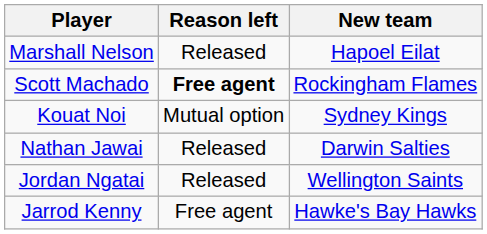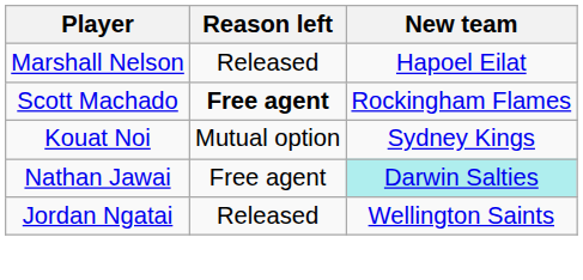Nathan Jawai | Reason left: Released -> Free agent
Nathan Jawai | New team: no background -> paleturquoise background
- row: Jarrod Kenny | Free agent | Hawke's Bay Hawks
